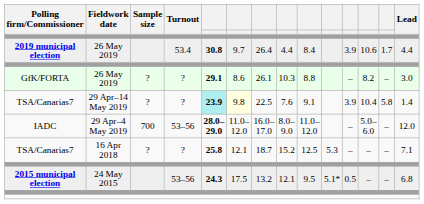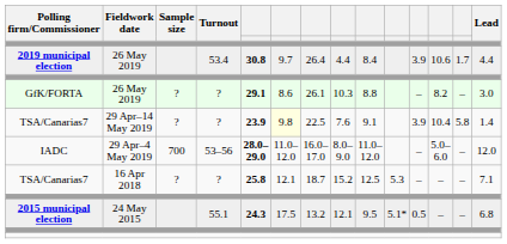TSA/Canarias7 / 29 Apr–14 May 2019 | column 5: paleturquoise background -> no background
2015 municipal election | Turnout: 53–56 -> 55.1
